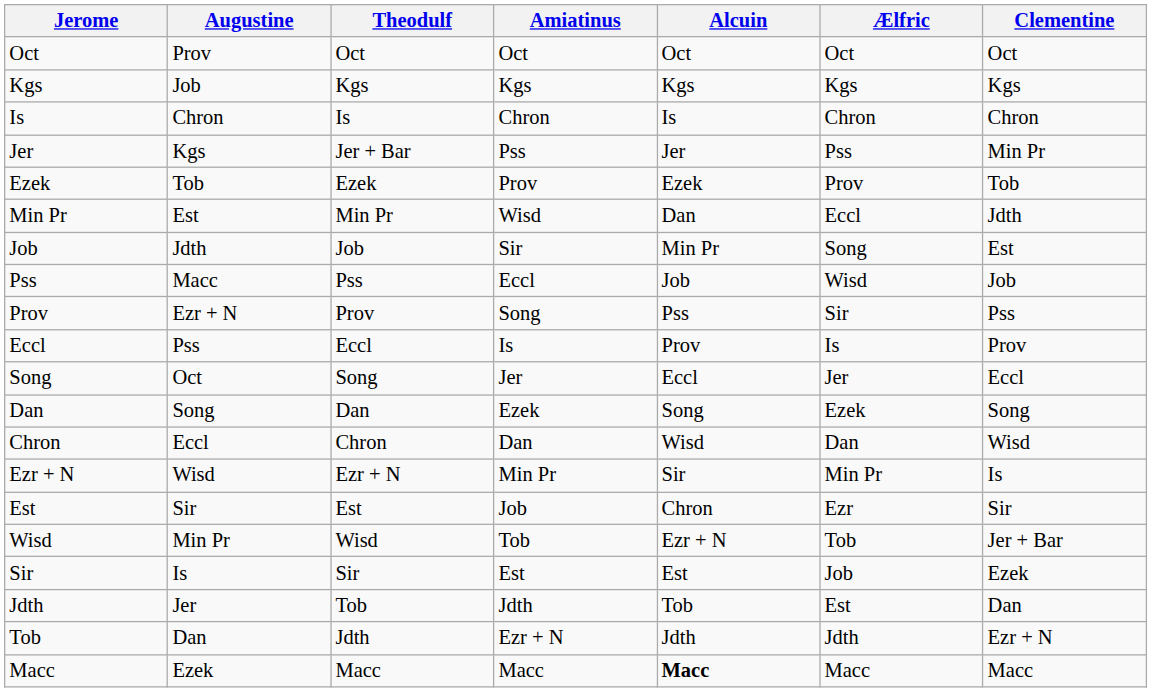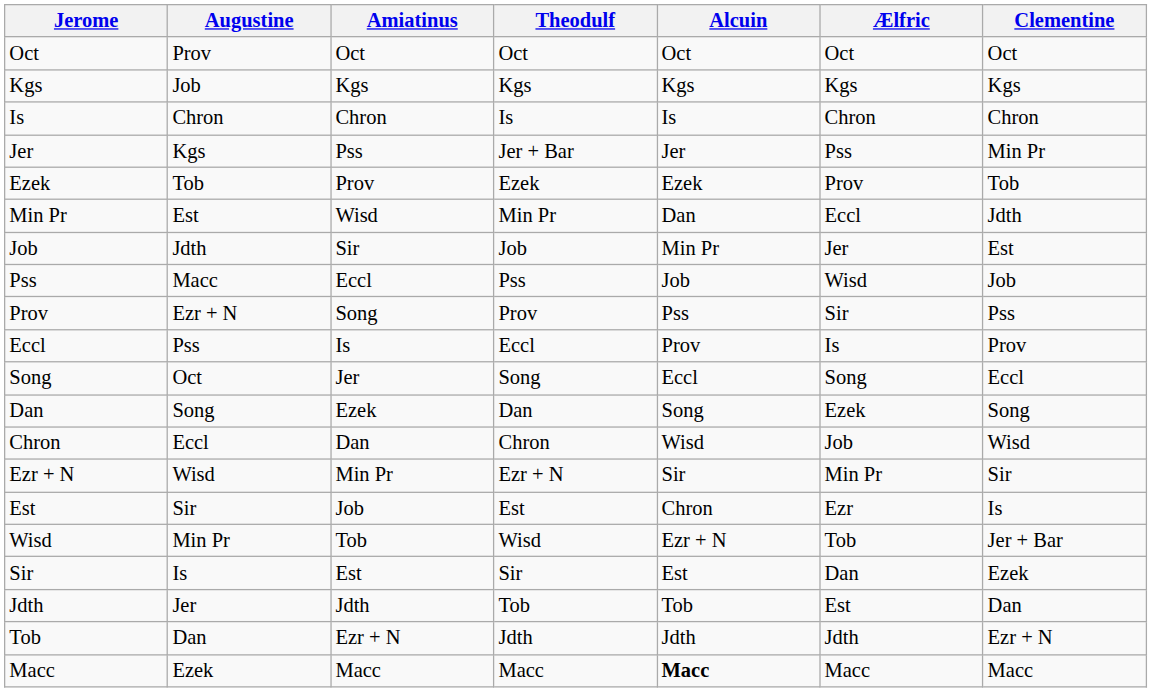columns swapped: Amiatinus <-> Theodulf
row 8 | Ælfric: Song -> Jer
row 12 | Ælfric: Jer -> Song
row 14 | Ælfric: Dan -> Job
row 15 | Clementine: Is -> Sir
row 16 | Clementine: Sir -> Is
row 18 | Ælfric: Job -> Dan
